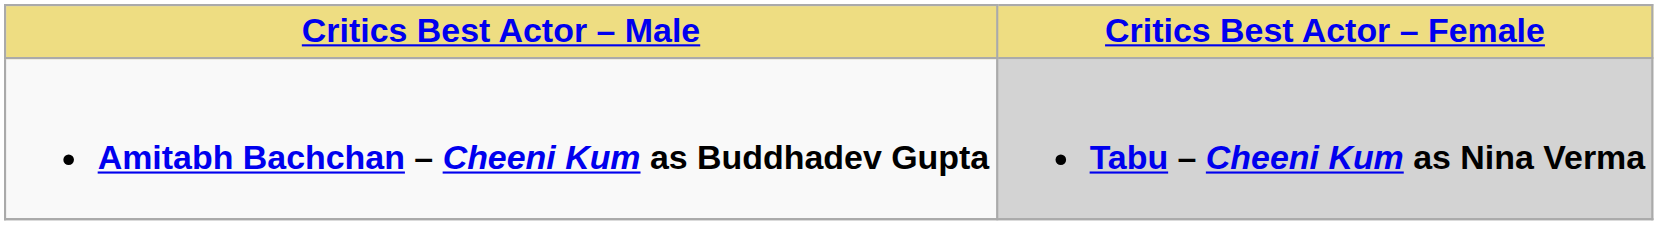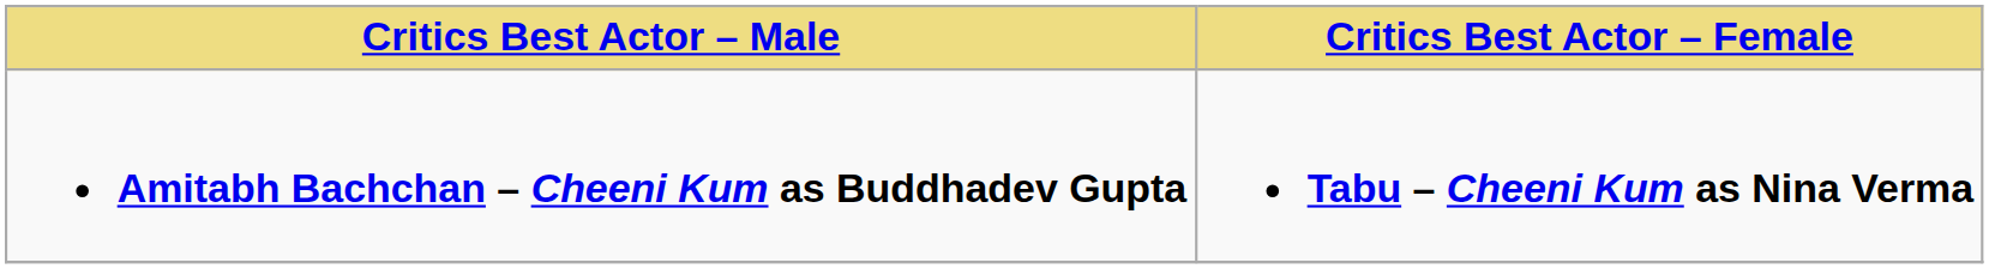Amitabh Bachchan – Cheeni Kum as Buddhadev Gupta | Critics Best Actor – Female: lightgrey background -> no background
